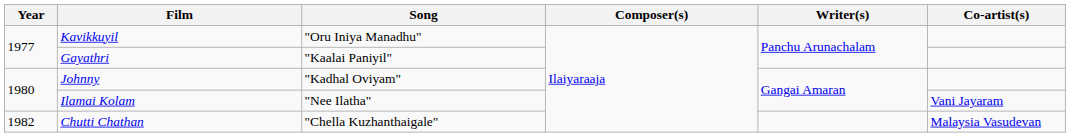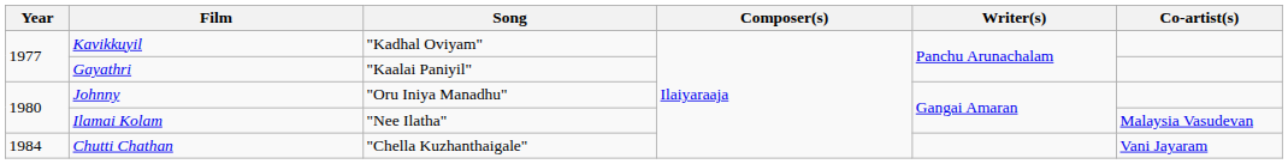Kavikkuyil | Song: "Oru Iniya Manadhu" -> "Kadhal Oviyam"
Johnny | Song: "Kadhal Oviyam" -> "Oru Iniya Manadhu"
Ilamai Kolam | Co-artist(s): Vani Jayaram -> Malaysia Vasudevan
Chutti Chathan | Year: 1982 -> 1984
Chutti Chathan | Co-artist(s): Malaysia Vasudevan -> Vani Jayaram
